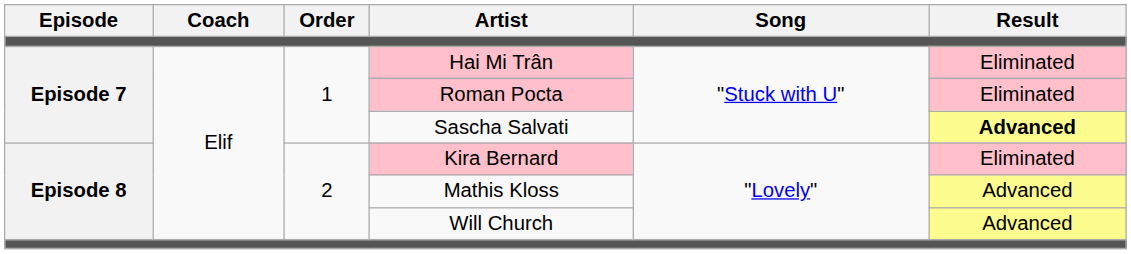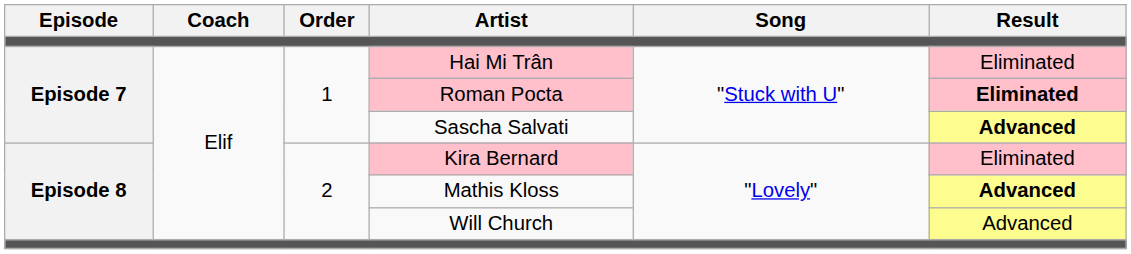Roman Pocta | Result: normal -> bold
Mathis Kloss | Result: normal -> bold
